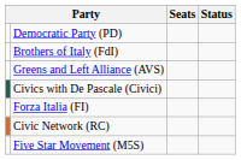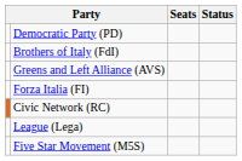- row: Civics with De Pascale (Civici)
+ row: League (Lega)
